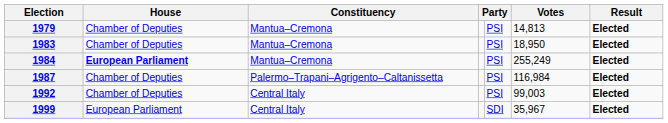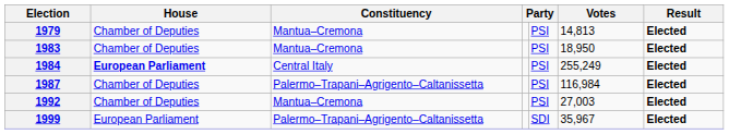1984 | Constituency: Mantua–Cremona -> Central Italy
1992 | Constituency: Central Italy -> Mantua–Cremona
1992 | Votes: 99,003 -> 27,003
1999 | Constituency: Central Italy -> Palermo–Trapani–Agrigento–Caltanissetta
